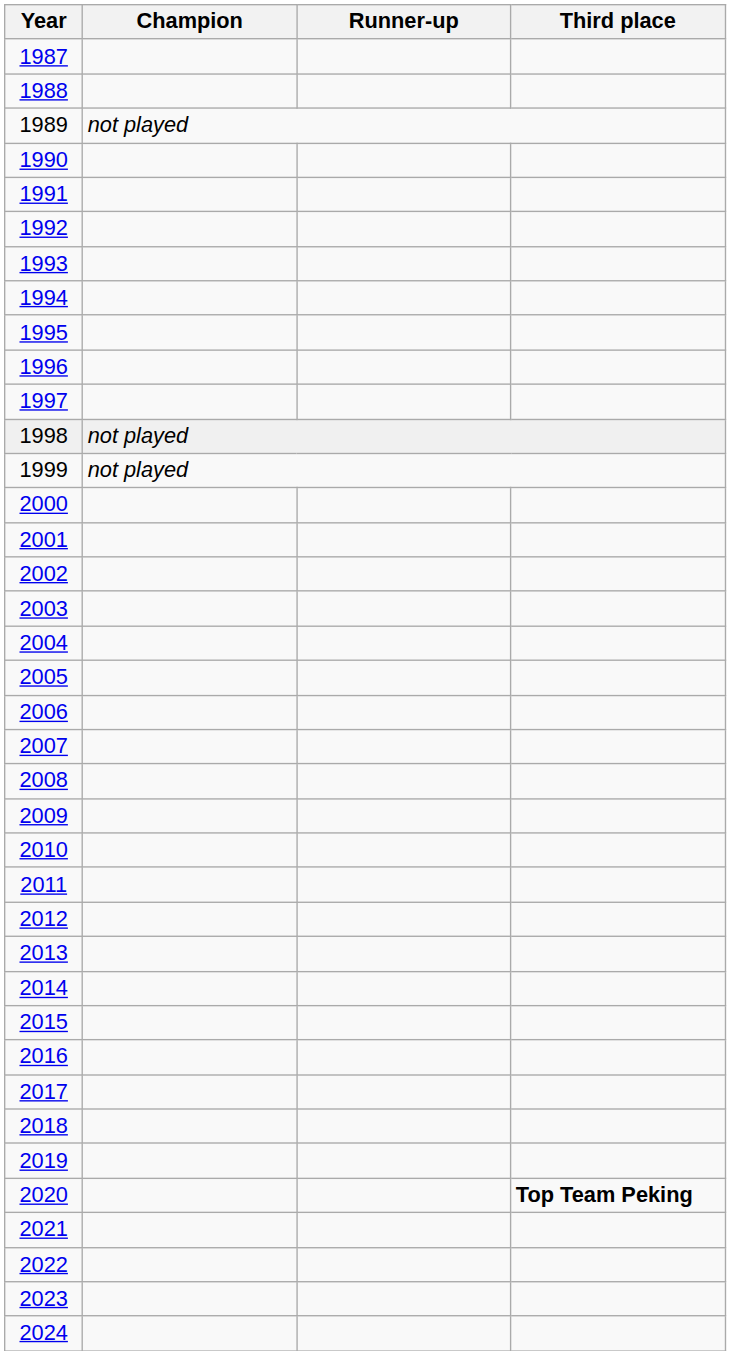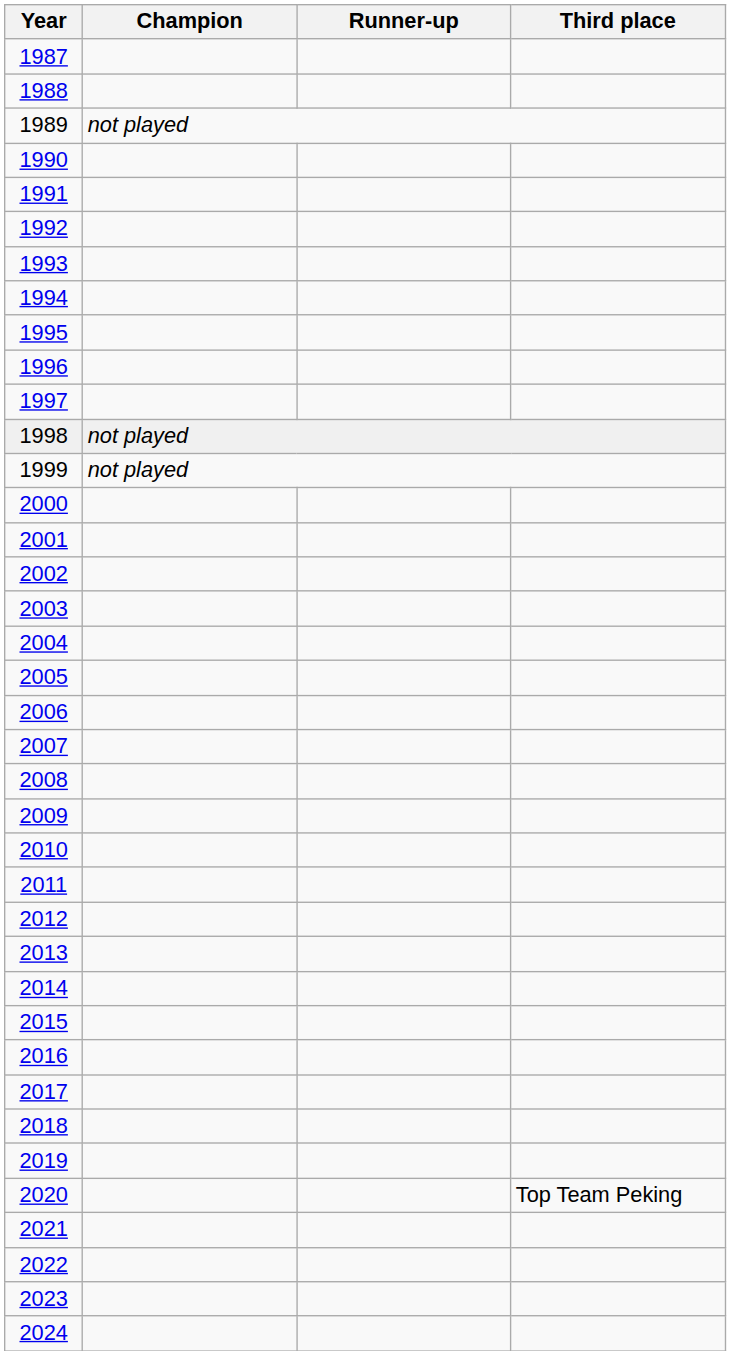2020 | Third place: bold -> normal
